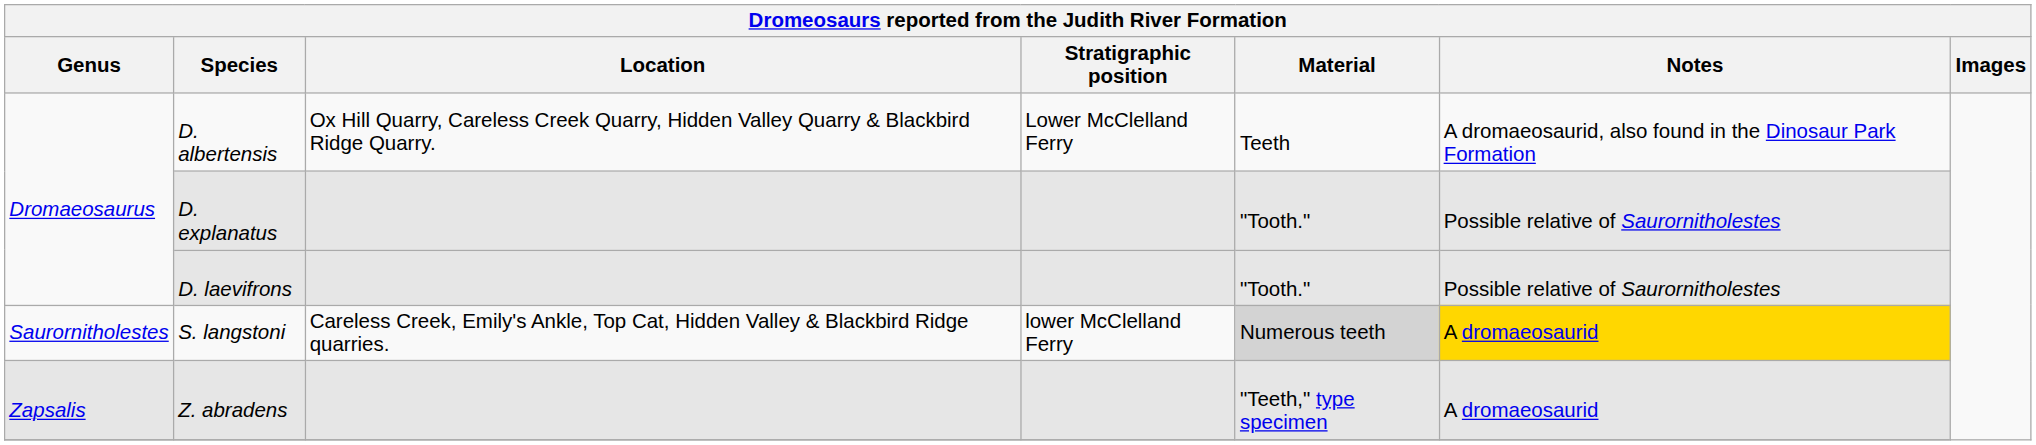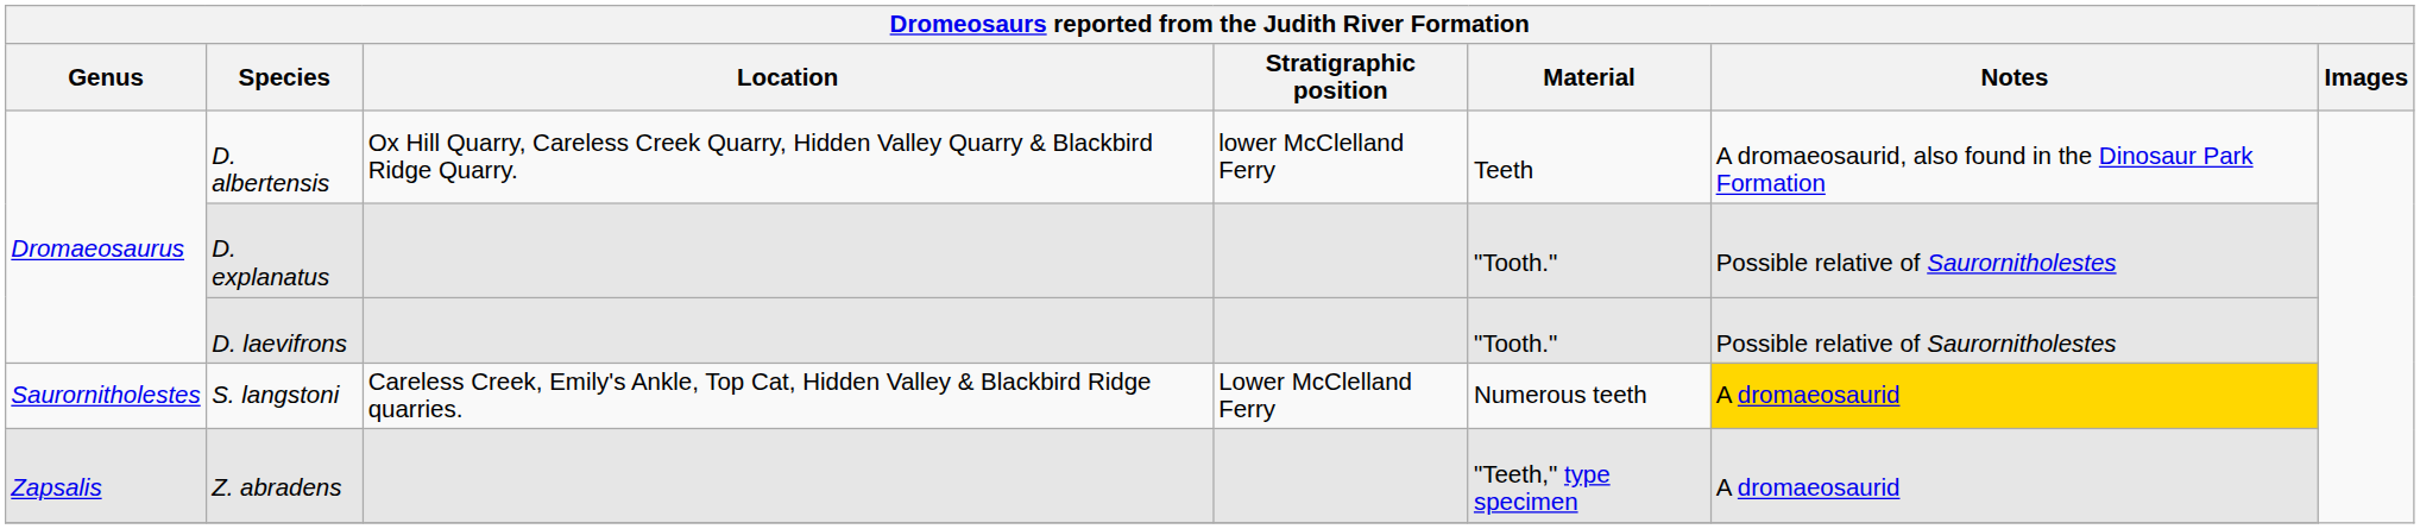D. albertensis | Stratigraphic position: Lower McClelland Ferry -> lower McClelland Ferry
S. langstoni | Stratigraphic position: lower McClelland Ferry -> Lower McClelland Ferry
S. langstoni | Material: lightgrey background -> no background
